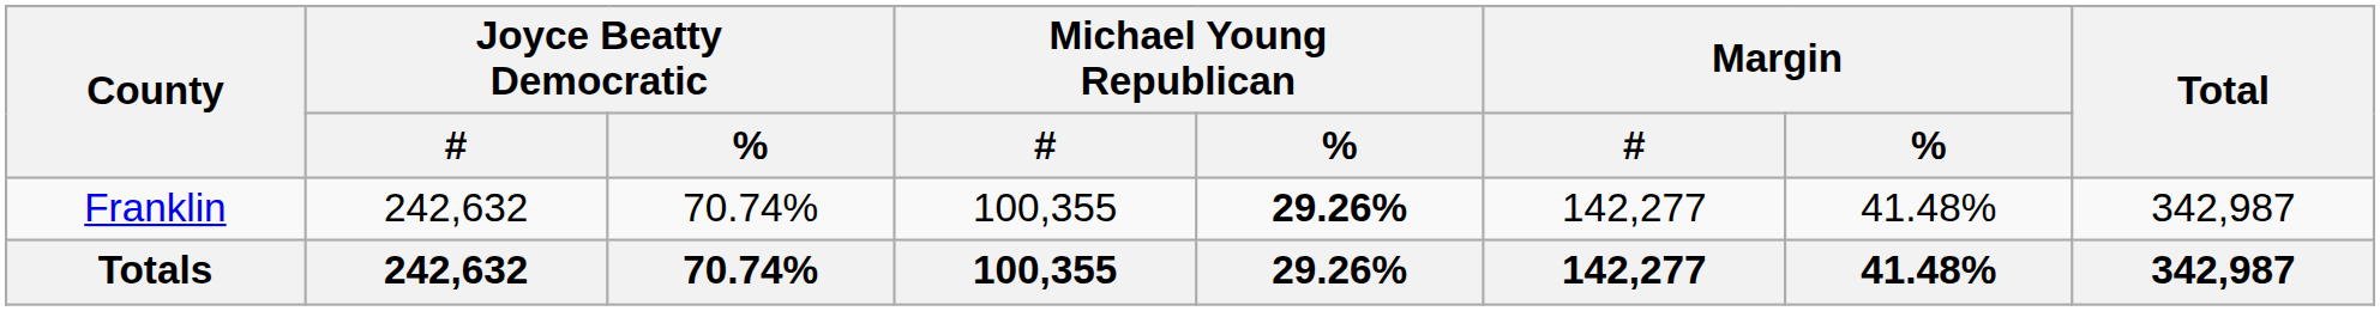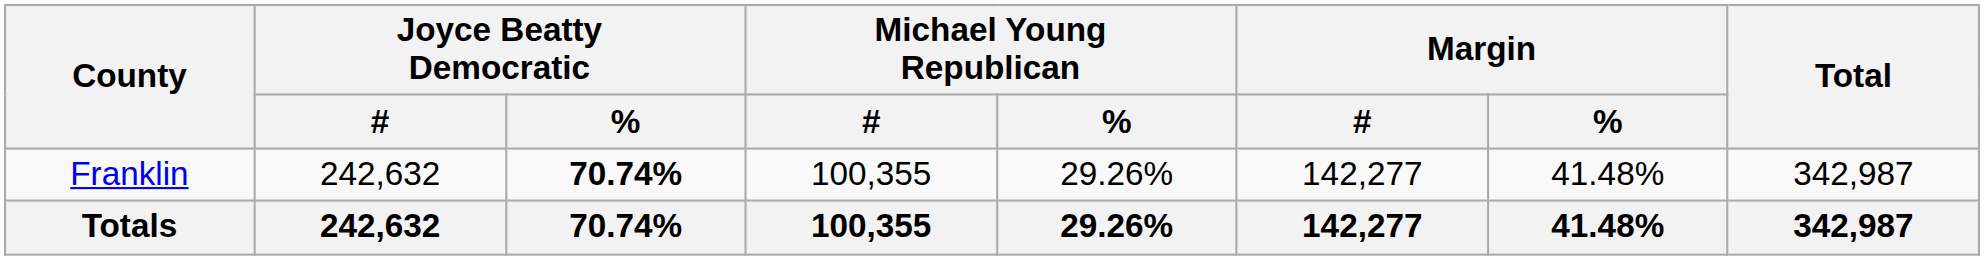Franklin | Joyce Beatty Democratic / %: normal -> bold
Franklin | Michael Young Republican / %: bold -> normal
